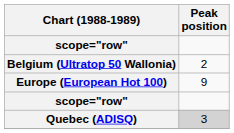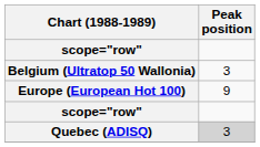Belgium (Ultratop 50 Wallonia) | Peak position: 2 -> 3
